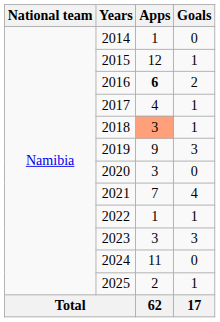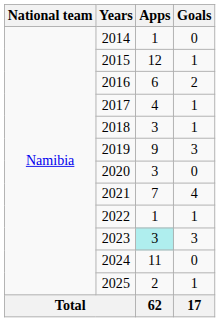2016 | Apps: bold -> normal
2018 | Apps: lightsalmon background -> no background
2023 | Apps: no background -> paleturquoise background
